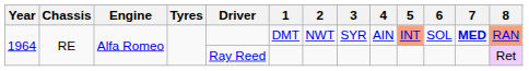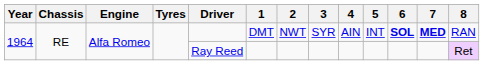row 2 | 5: lightsalmon background -> no background
row 2 | 6: normal -> bold
row 2 | 8: lightsalmon background -> no background
